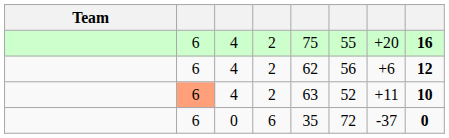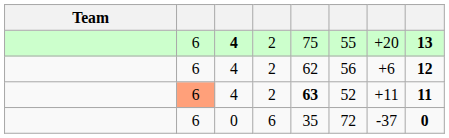row 2 | column 3: normal -> bold
row 2 | column 8: 16 -> 13
row 4 | column 5: normal -> bold
row 4 | column 8: 10 -> 11
